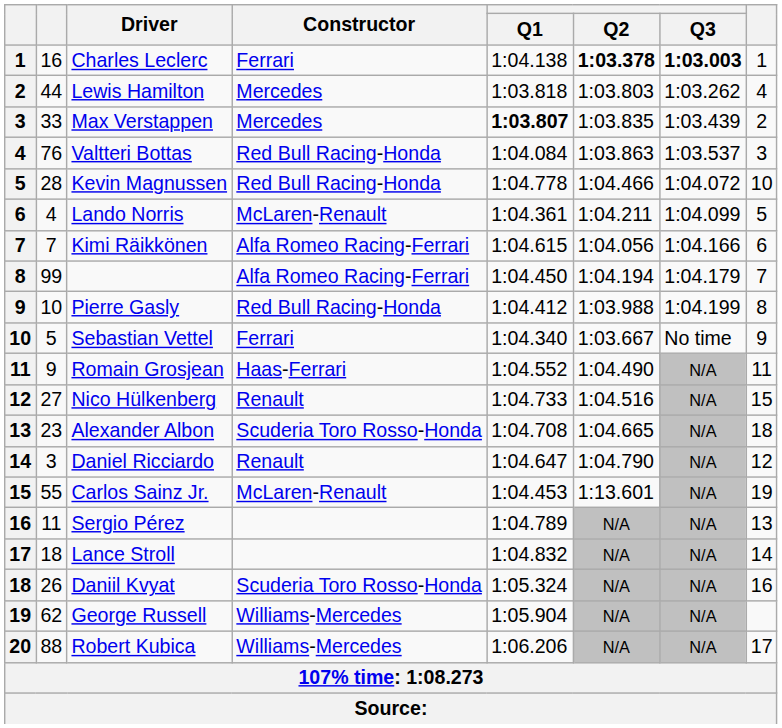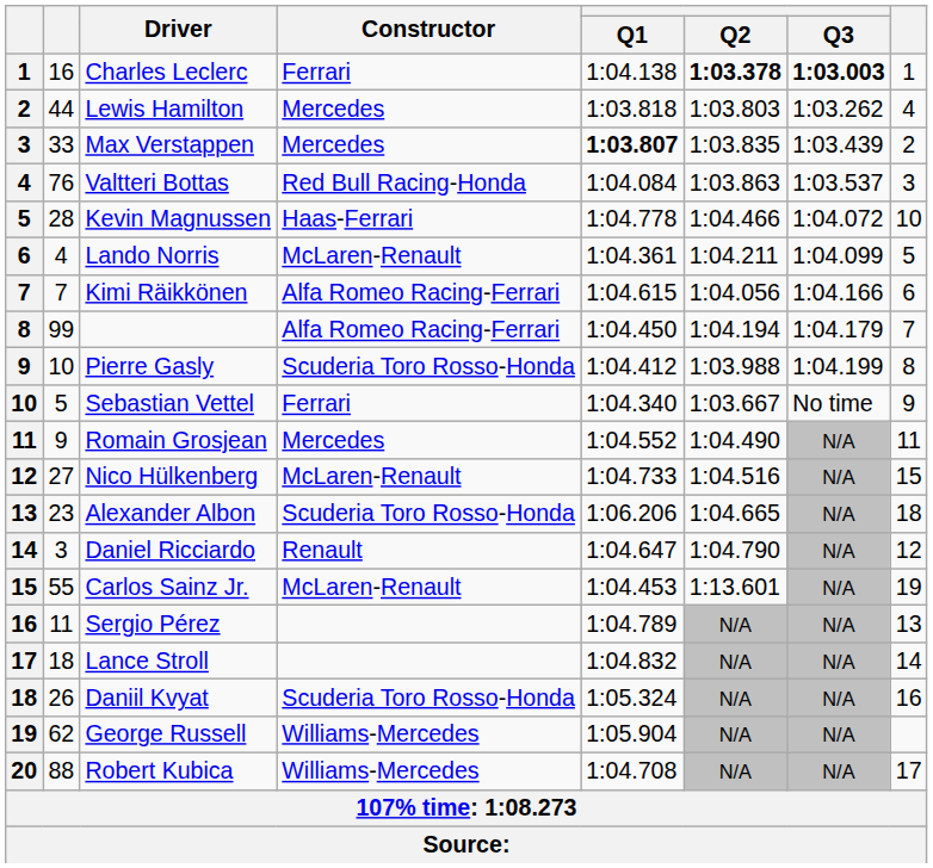Kevin Magnussen | Constructor: Red Bull Racing-Honda -> Haas-Ferrari
Pierre Gasly | Constructor: Red Bull Racing-Honda -> Scuderia Toro Rosso-Honda
Romain Grosjean | Constructor: Haas-Ferrari -> Mercedes
Nico Hülkenberg | Constructor: Renault -> McLaren-Renault
Alexander Albon | Q1: 1:04.708 -> 1:06.206
Robert Kubica | Q1: 1:06.206 -> 1:04.708
